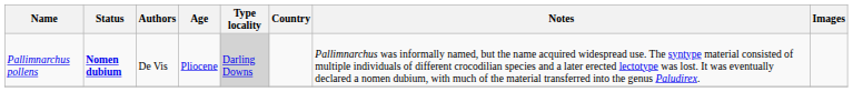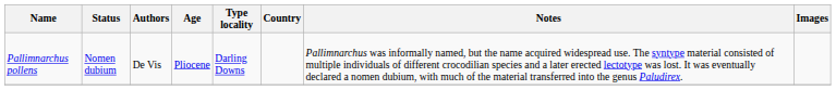Pallimnarchus pollens | Status: bold -> normal
Pallimnarchus pollens | Type locality: lightgrey background -> no background
